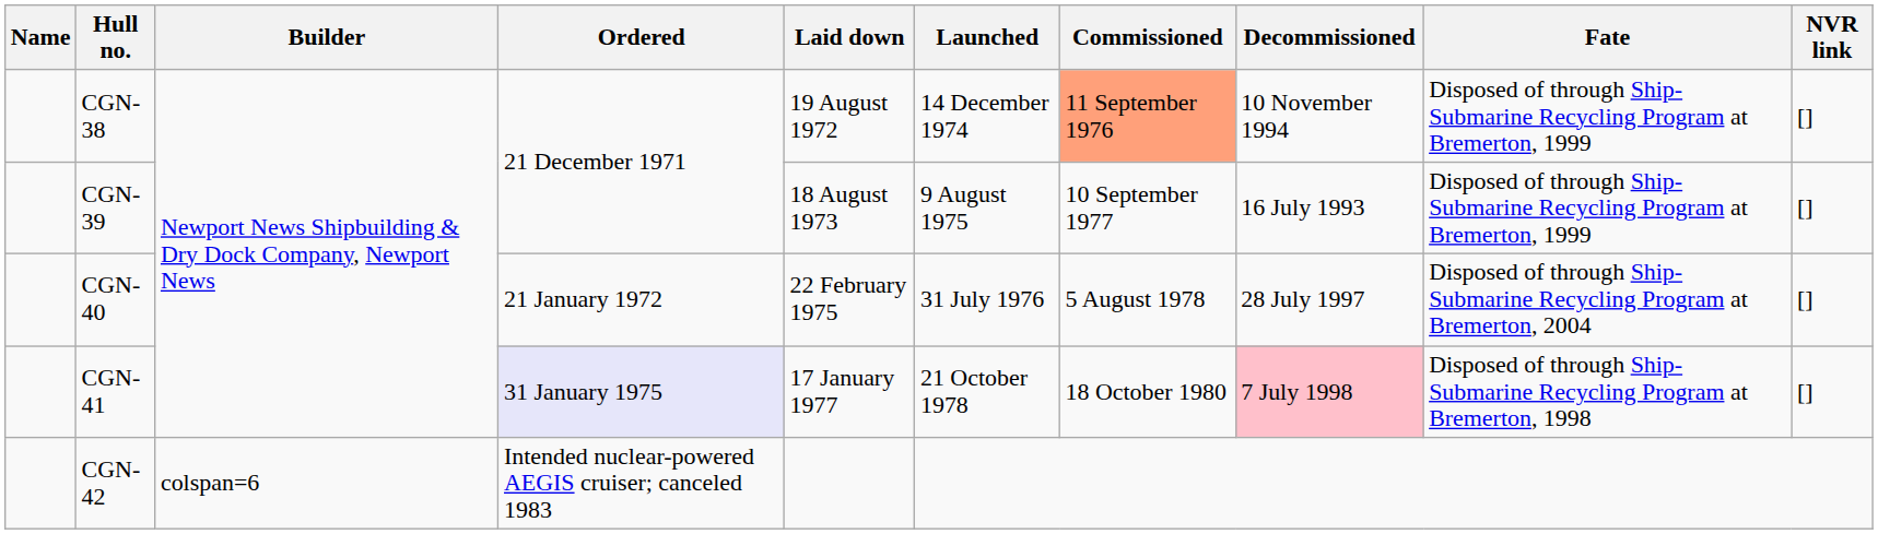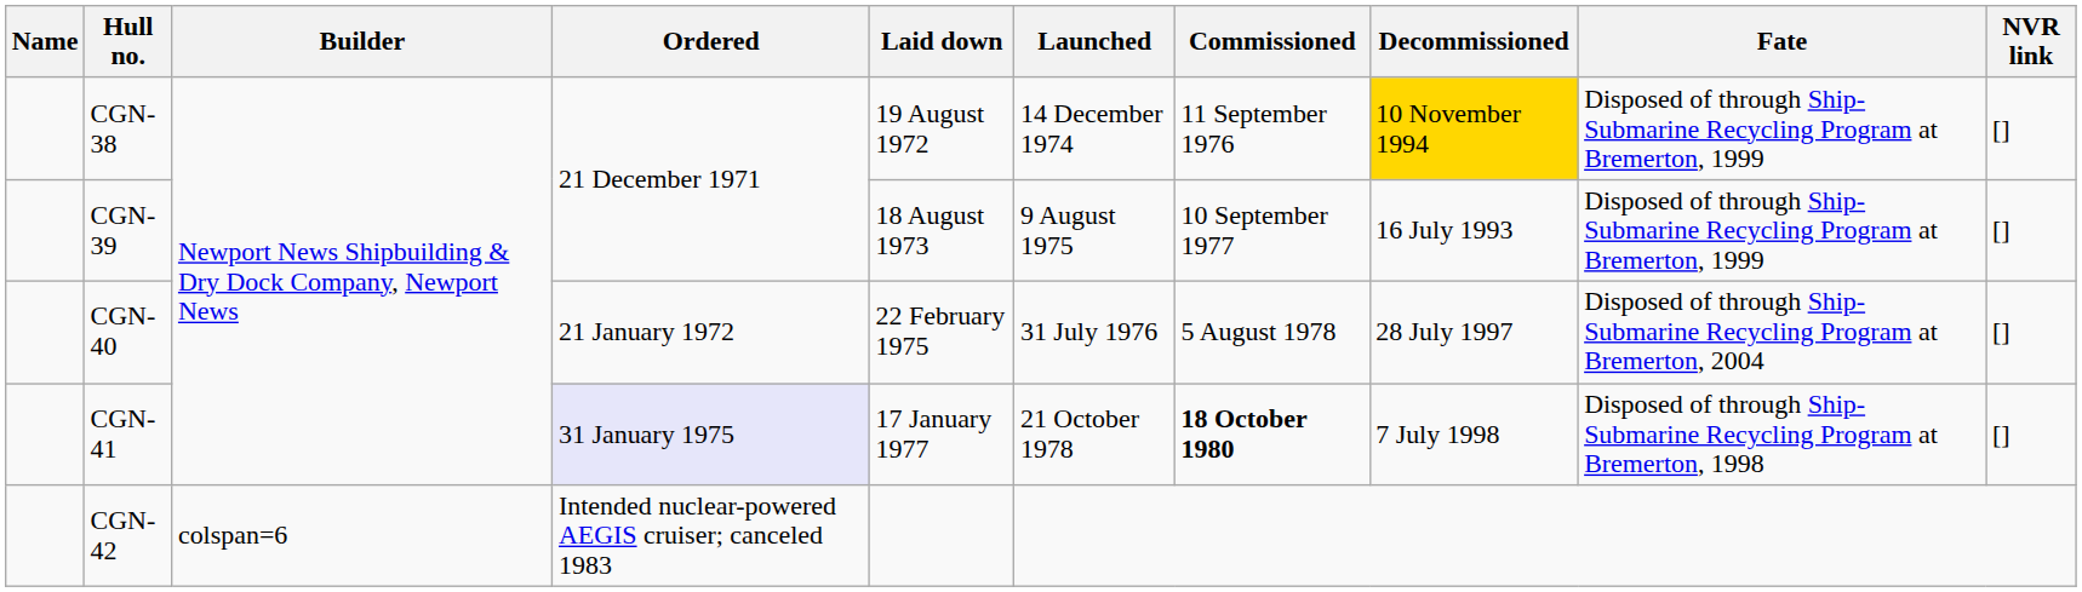CGN-38 | Commissioned: lightsalmon background -> no background
CGN-38 | Decommissioned: no background -> gold background
CGN-41 | Commissioned: normal -> bold
CGN-41 | Decommissioned: pink background -> no background
